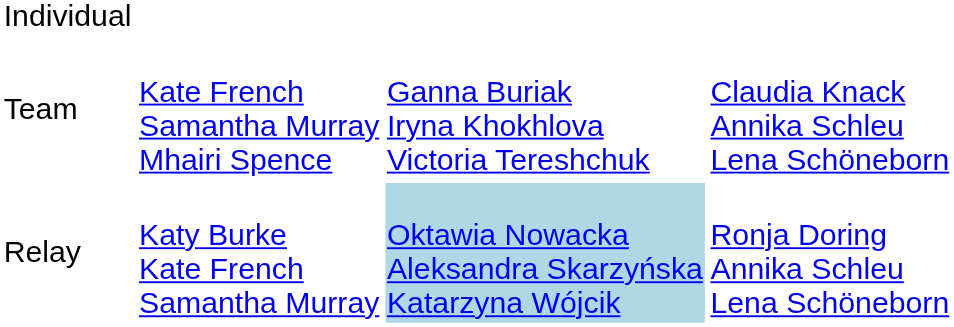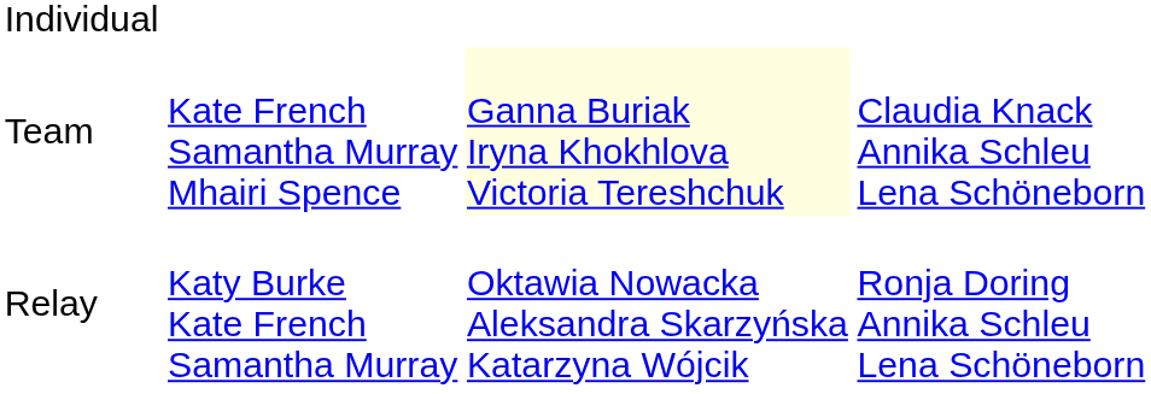Team | column 3: no background -> lightyellow background
Relay | column 3: lightblue background -> no background
